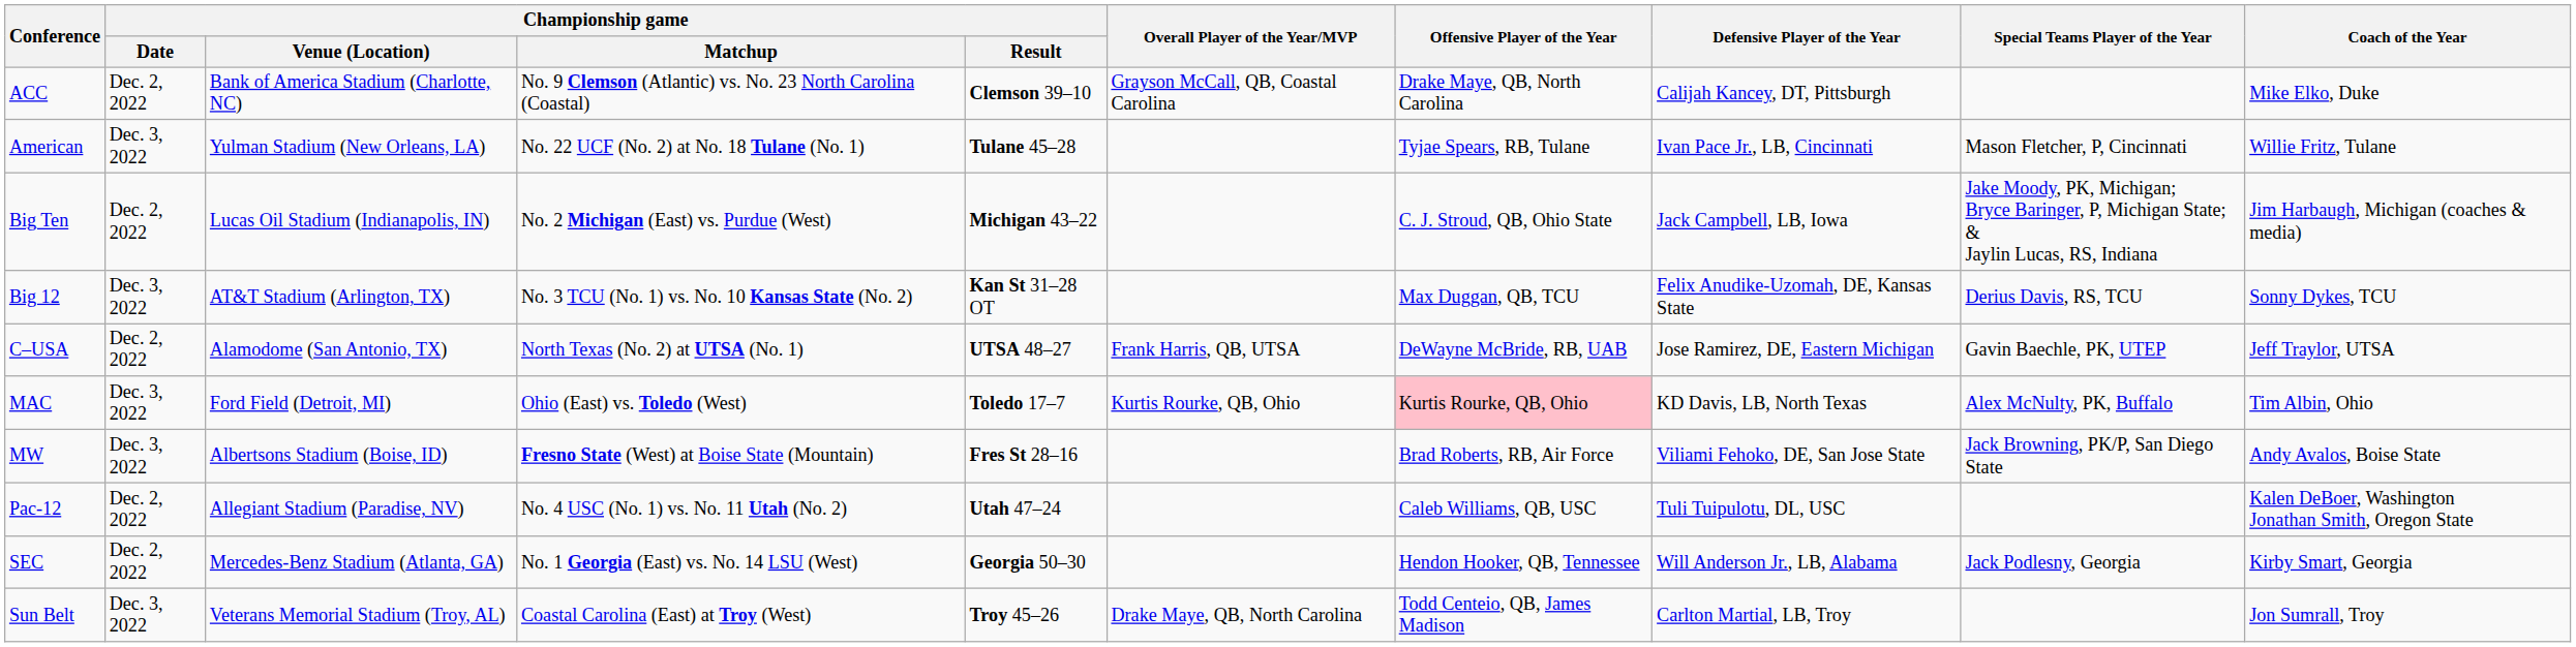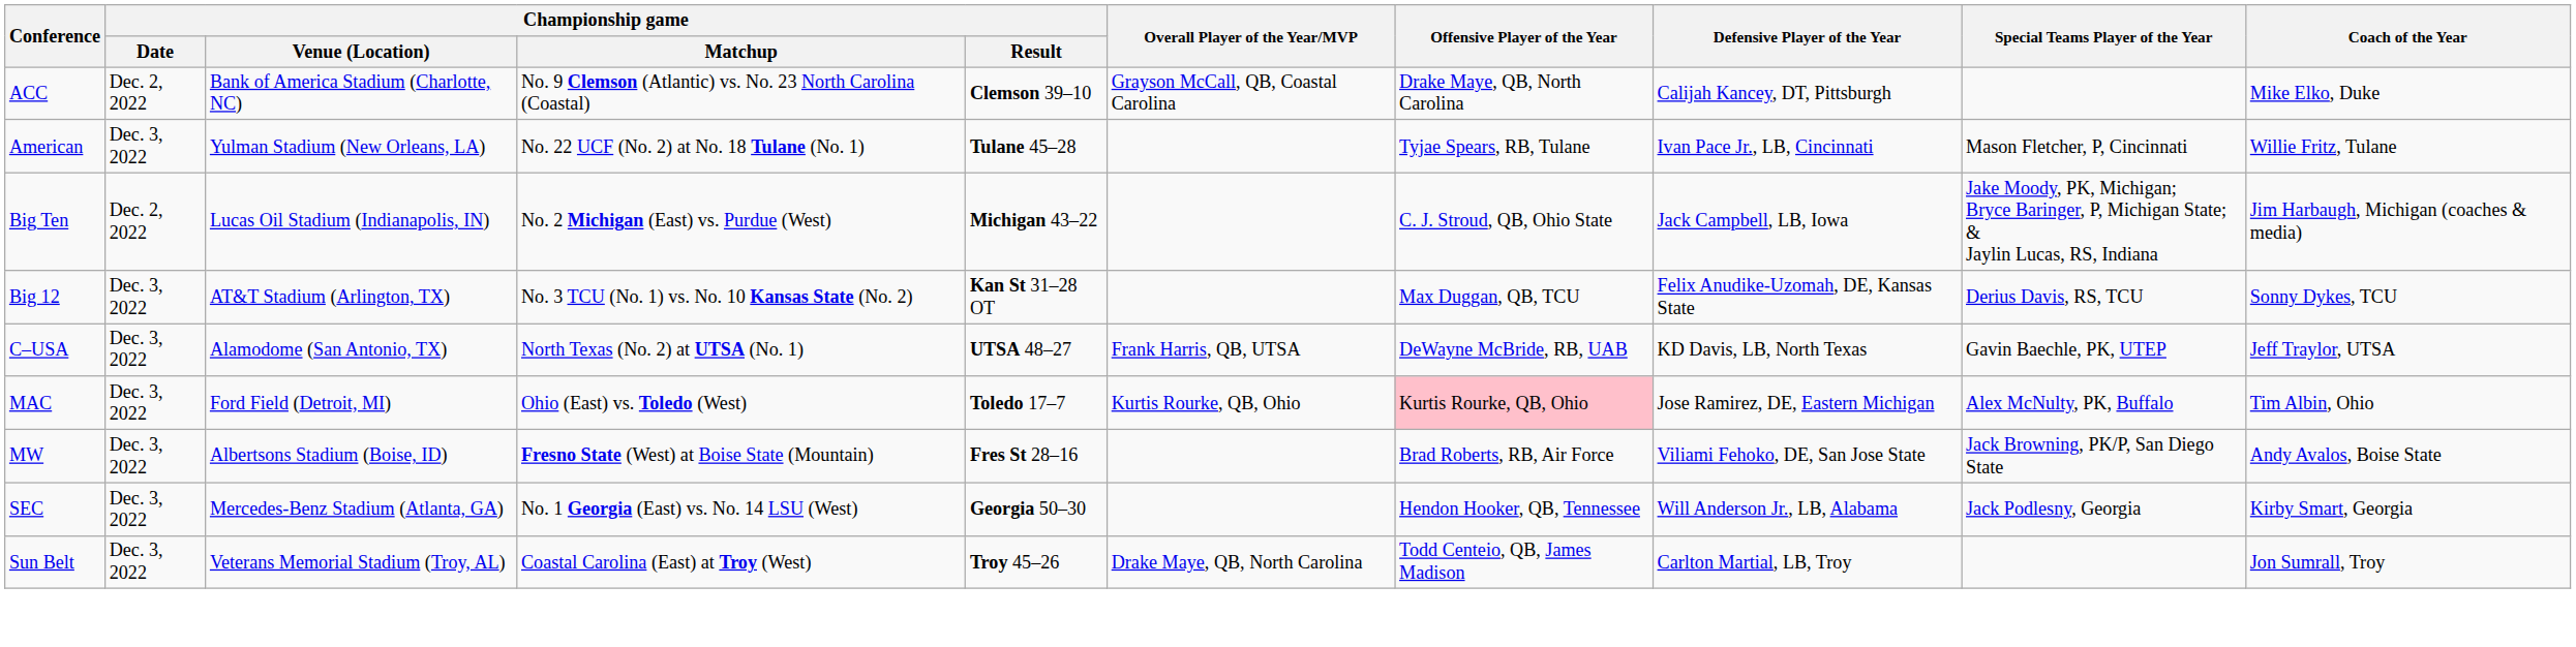C–USA | Championship game / Date: Dec. 2, 2022 -> Dec. 3, 2022
C–USA | Defensive Player of the Year: Jose Ramirez, DE, Eastern Michigan -> KD Davis, LB, North Texas
MAC | Defensive Player of the Year: KD Davis, LB, North Texas -> Jose Ramirez, DE, Eastern Michigan
- row: Pac-12 | Dec. 2, 2022 | Allegiant Stadium (Paradise, NV) | No. 4 USC (No. 1) vs. No. 11 Utah (No. 2) | Utah 47–24 | Caleb Williams, QB, USC | Tuli Tuipulotu, DL, USC | Kalen DeBoer, Washington Jonathan Smith, Oregon State
SEC | Championship game / Date: Dec. 2, 2022 -> Dec. 3, 2022
